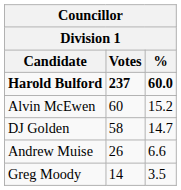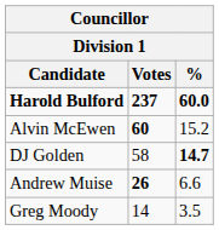Alvin McEwen | Votes: normal -> bold
DJ Golden | %: normal -> bold
Andrew Muise | Votes: normal -> bold
